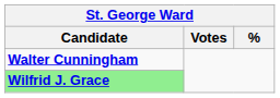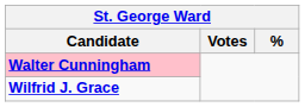Walter Cunningham | Candidate: no background -> pink background
Wilfrid J. Grace | Candidate: lightgreen background -> no background
